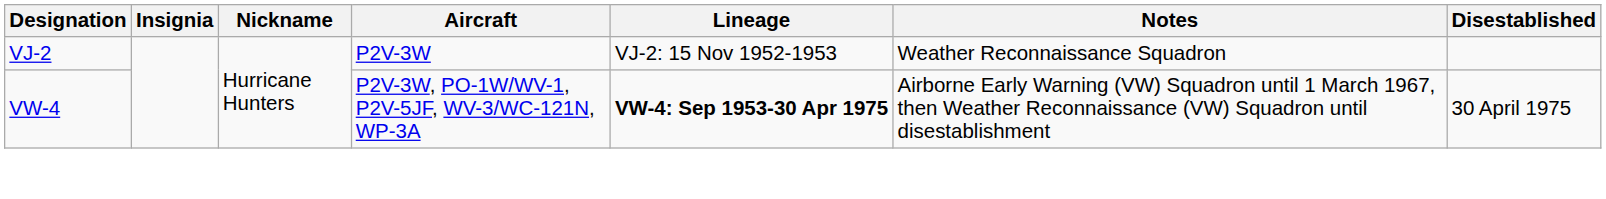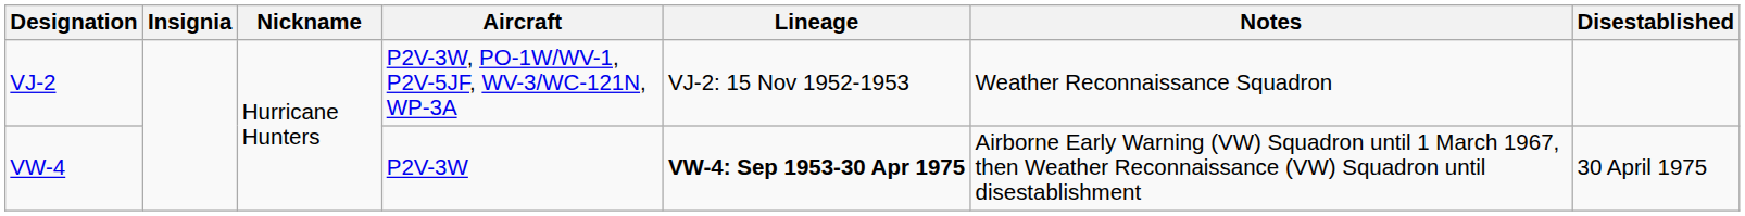VJ-2 | Aircraft: P2V-3W -> P2V-3W, PO-1W/WV-1, P2V-5JF, WV-3/WC-121N, WP-3A
VW-4 | Aircraft: P2V-3W, PO-1W/WV-1, P2V-5JF, WV-3/WC-121N, WP-3A -> P2V-3W
